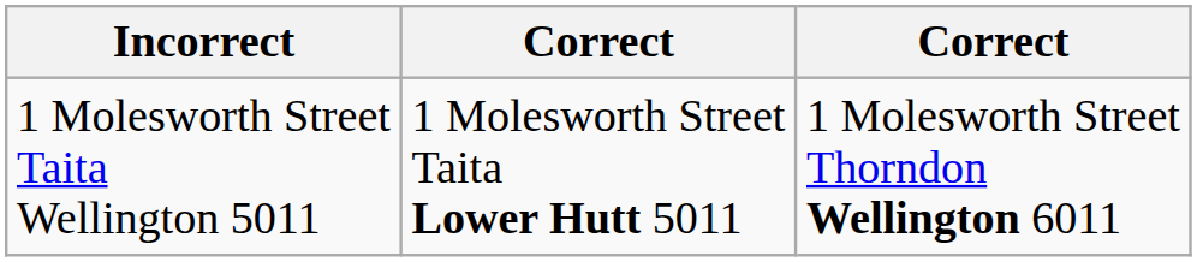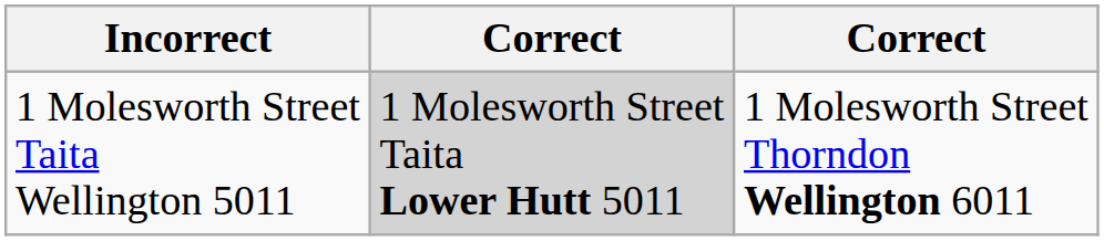1 Molesworth Street Taita Wellington 5011 | column 2: no background -> lightgrey background
